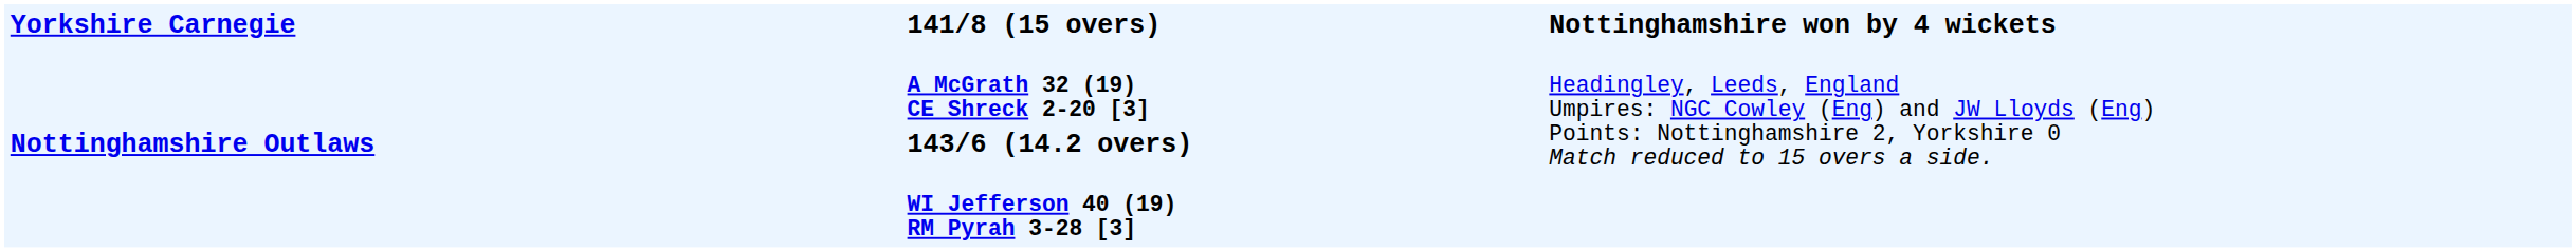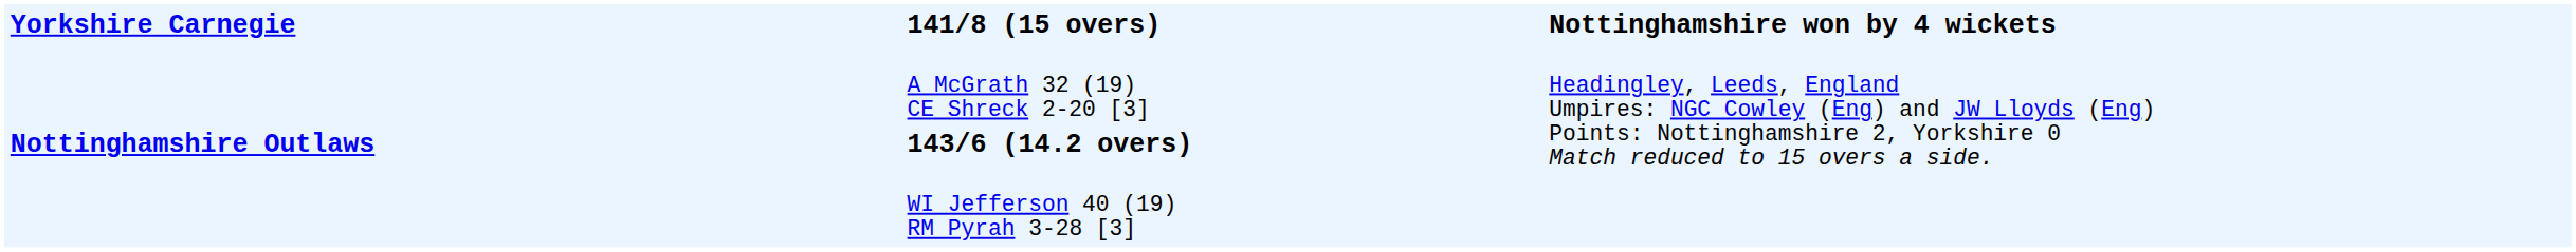A McGrath 32 (19) CE Shreck 2-20 [3] | 141/8 (15 overs): bold -> normal
WI Jefferson 40 (19) RM Pyrah 3-28 [3] | 141/8 (15 overs): bold -> normal
